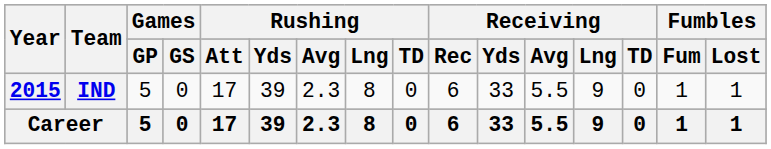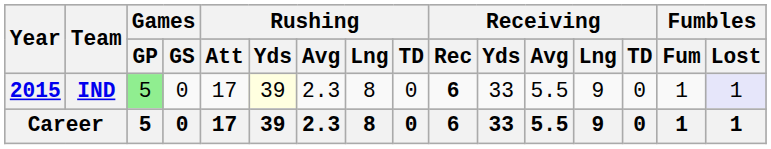IND | Games / GP: no background -> lightgreen background
IND | Rushing / Yds: no background -> lightyellow background
IND | Receiving / Rec: normal -> bold
IND | Fumbles / Lost: no background -> lavender background
